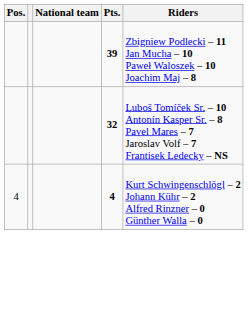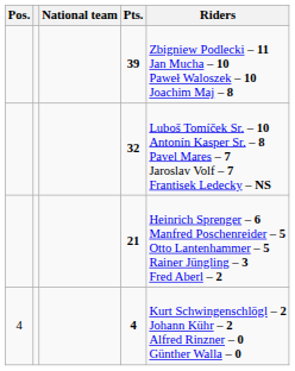+ row: 21 | Heinrich Sprenger – 6 Manfred Poschenreider – 5 Otto Lantenhammer – 5 Rainer Jüngling – 3 Fred Aberl – 2
